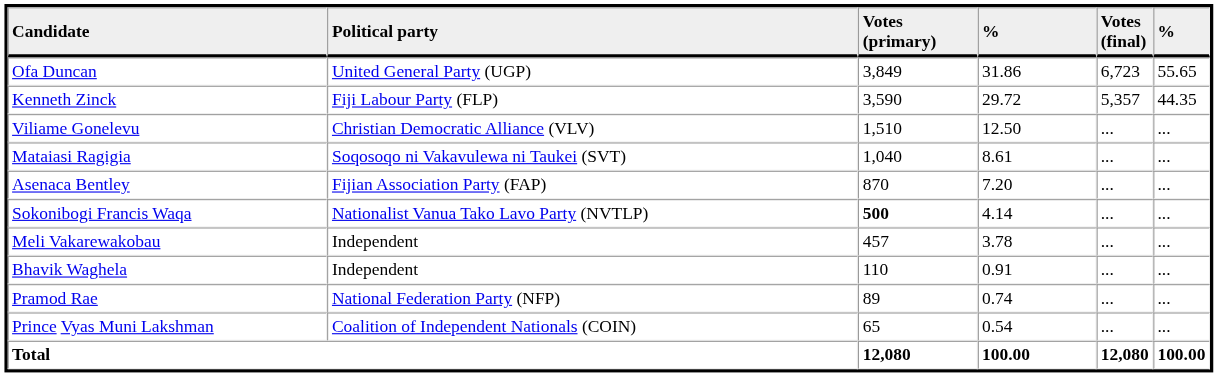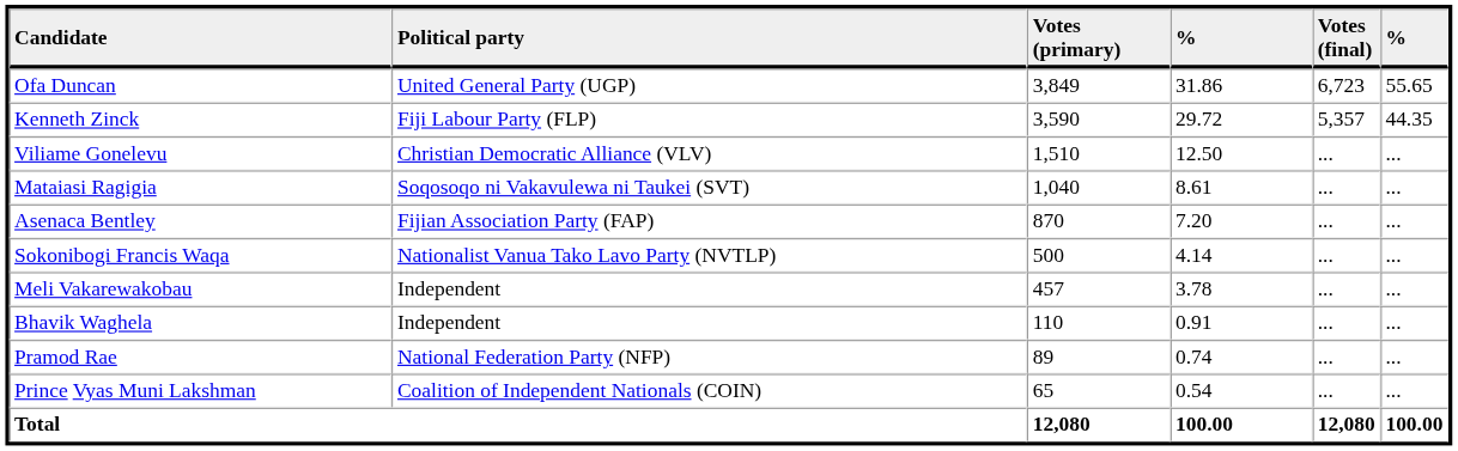Sokonibogi Francis Waqa | Votes (primary): bold -> normal
